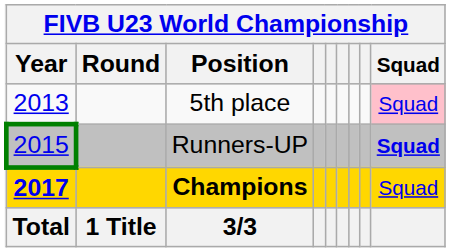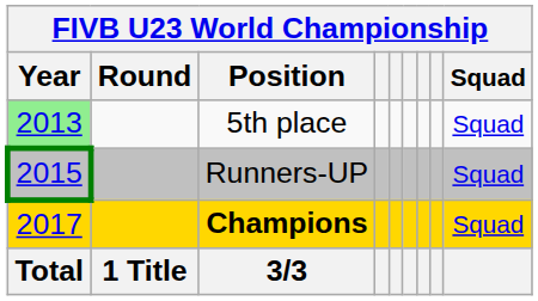5th place | Year: no background -> lightgreen background
5th place | Squad: pink background -> no background
Runners-UP | Squad: bold -> normal
Champions | Year: bold -> normal
